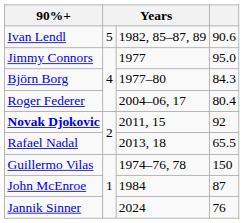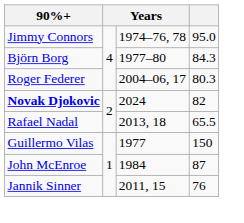- row: Ivan Lendl | 5 | 1982, 85–87, 89 | 90.6
Jimmy Connors | column 3: 1977 -> 1974–76, 78
Roger Federer | column 4: 80.4 -> 80.3
Novak Djokovic | column 3: 2011, 15 -> 2024
Novak Djokovic | column 4: 92 -> 82
Guillermo Vilas | column 3: 1974–76, 78 -> 1977
Jannik Sinner | column 3: 2024 -> 2011, 15
